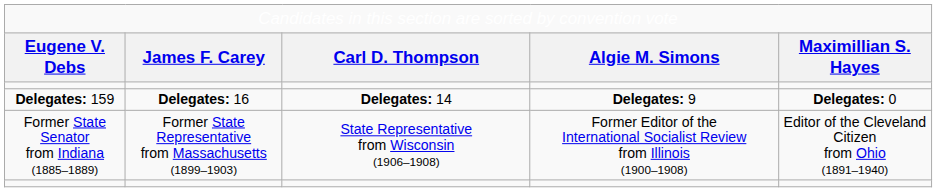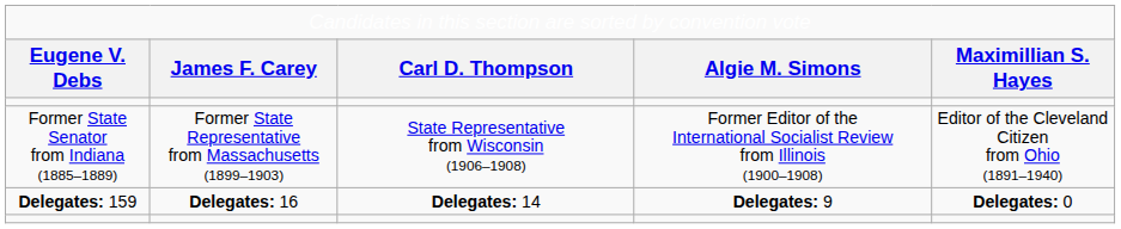rows swapped: Former State Senator from Indiana (1885–1889) <-> Delegates: 159
